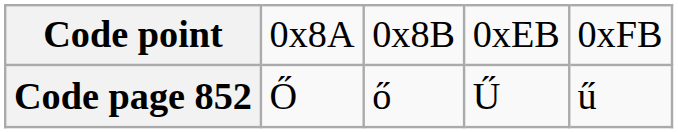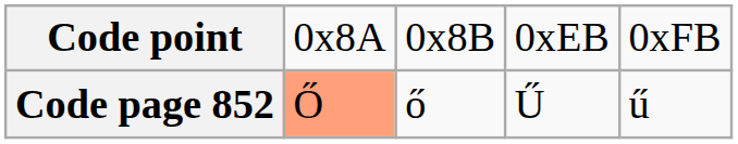Code page 852 | column 2: no background -> lightsalmon background
